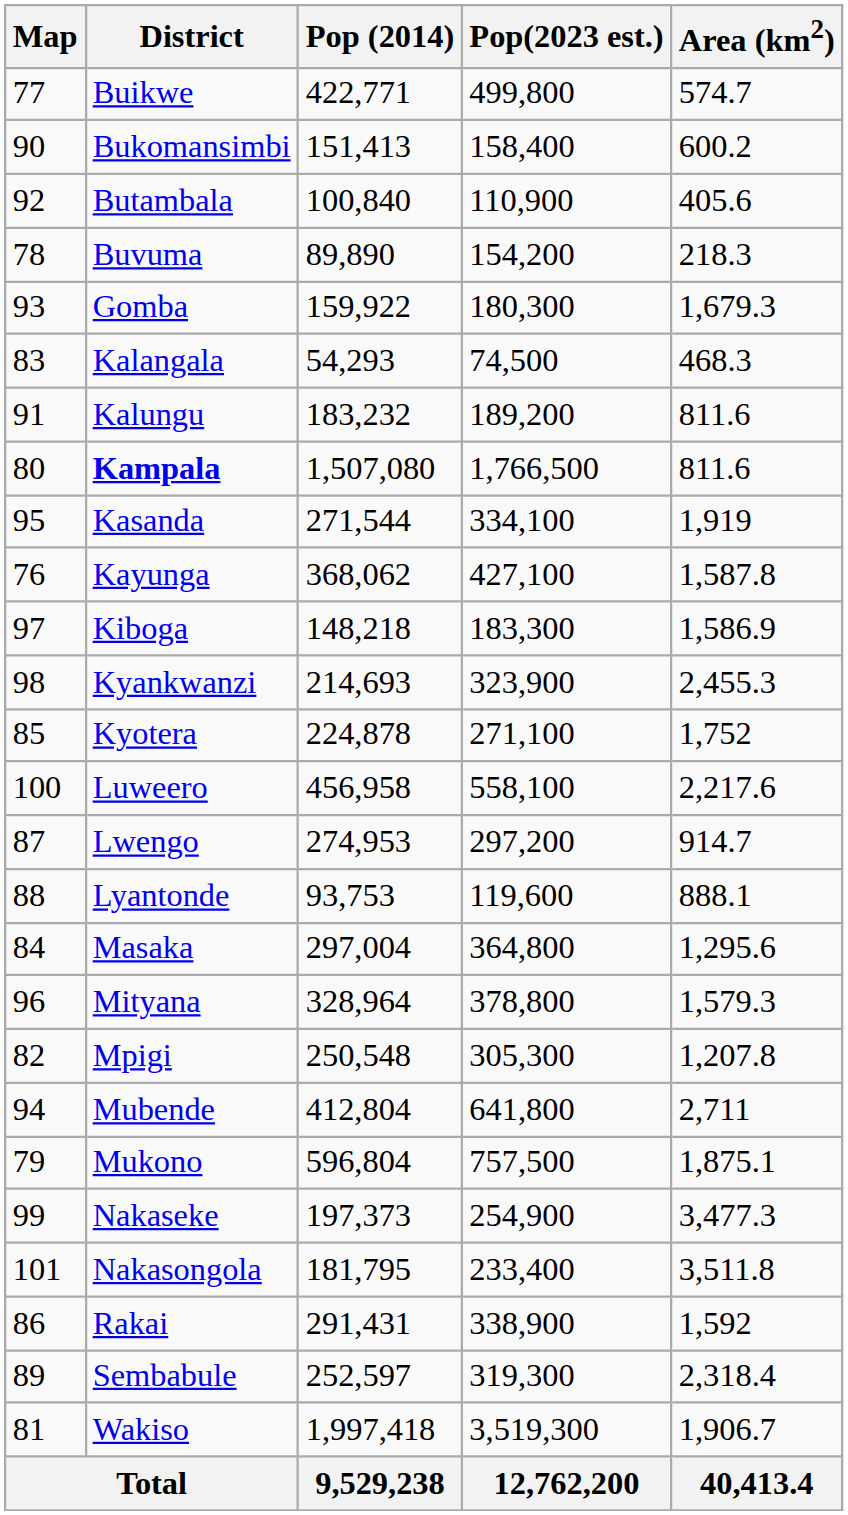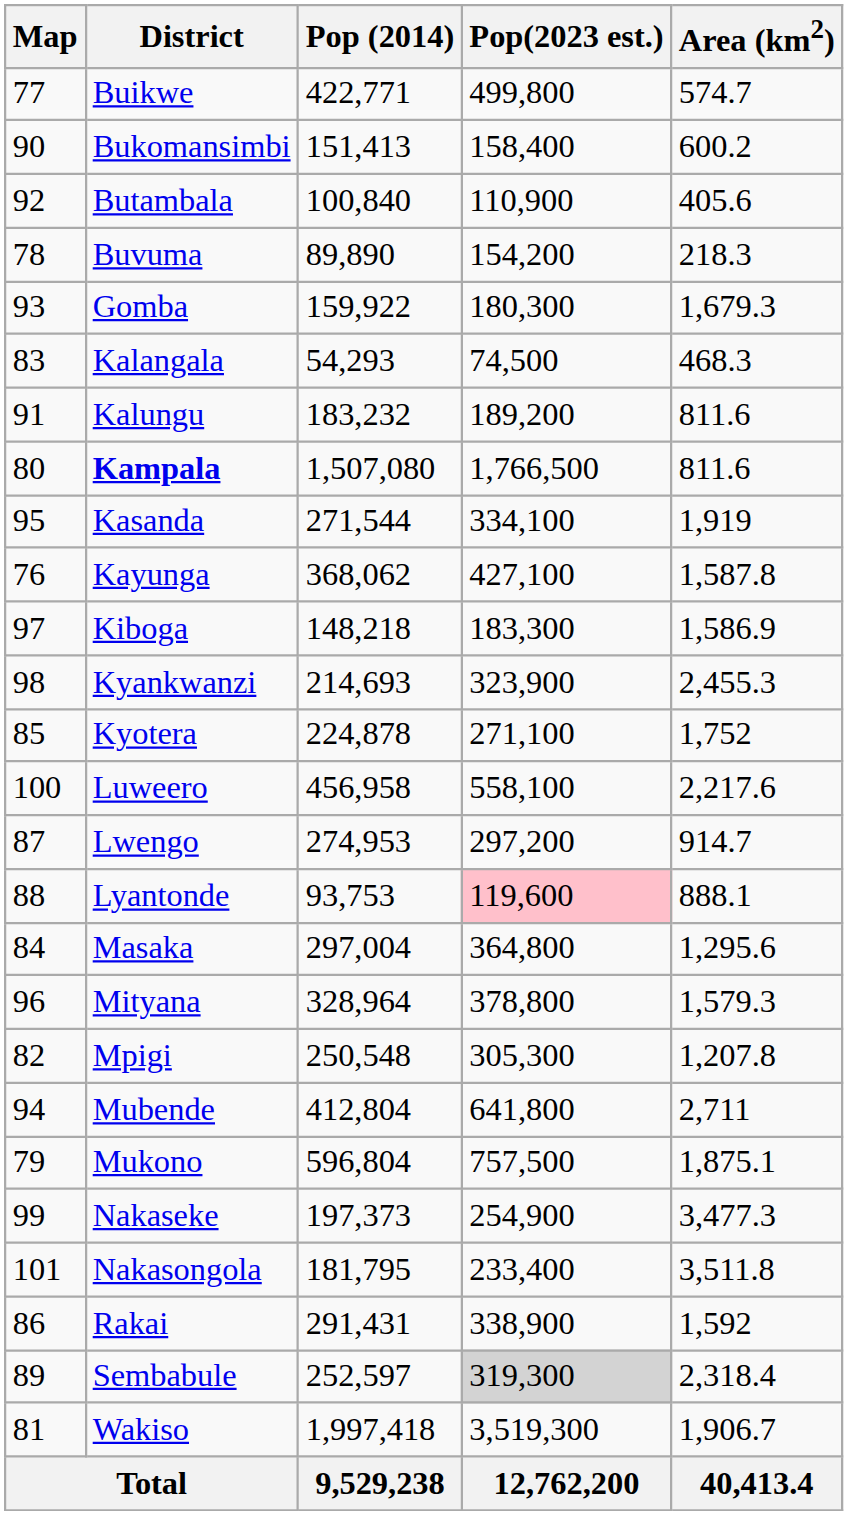Lyantonde | Pop(2023 est.): no background -> pink background
Sembabule | Pop(2023 est.): no background -> lightgrey background
